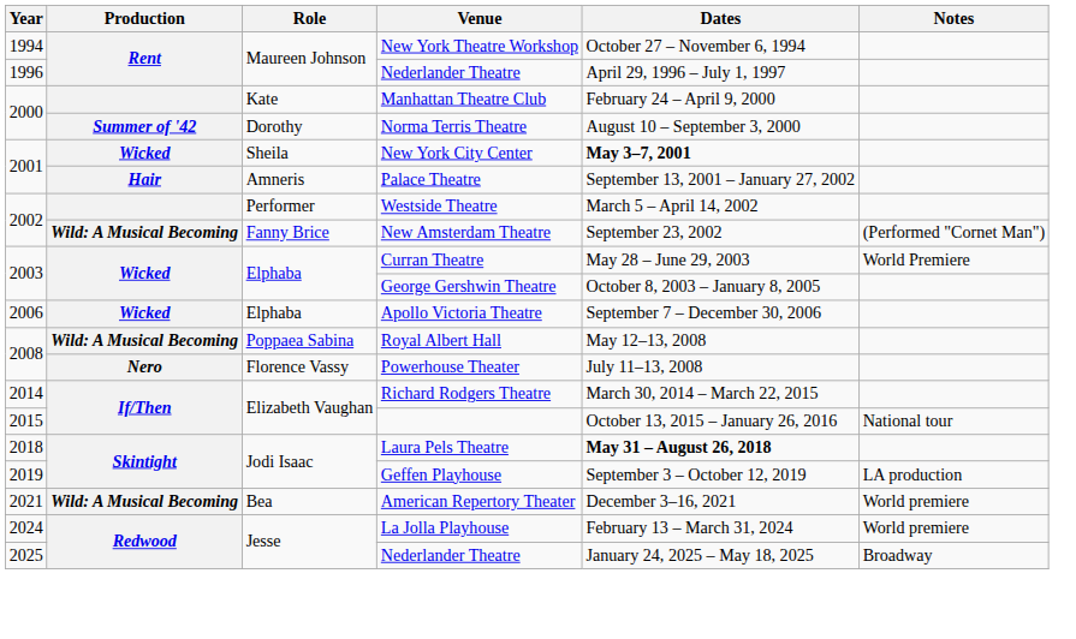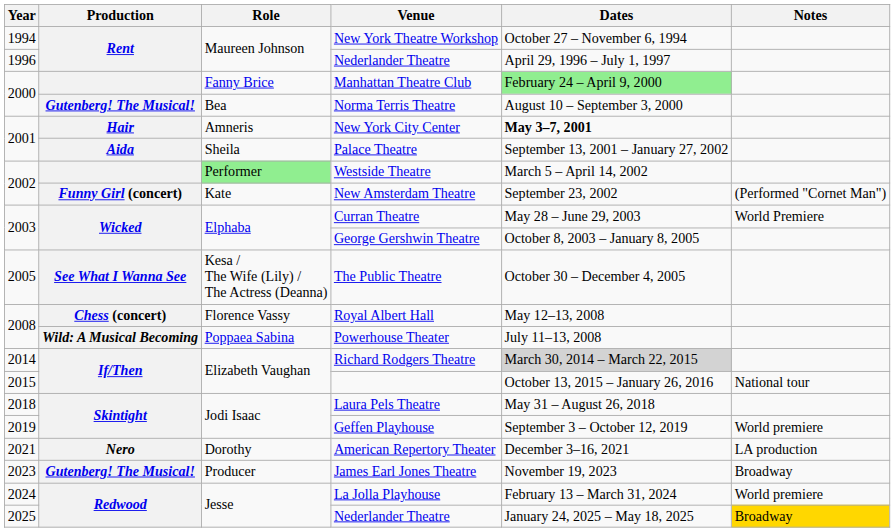Manhattan Theatre Club | Role: Kate -> Fanny Brice
Manhattan Theatre Club | Dates: no background -> lightgreen background
Norma Terris Theatre | Production: Summer of '42 -> Gutenberg! The Musical!
Norma Terris Theatre | Role: Dorothy -> Bea
New York City Center | Production: Wicked -> Hair
New York City Center | Role: Sheila -> Amneris
Palace Theatre | Production: Hair -> Aida
Palace Theatre | Role: Amneris -> Sheila
Westside Theatre | Role: no background -> lightgreen background
New Amsterdam Theatre | Production: Wild: A Musical Becoming -> Funny Girl (concert)
New Amsterdam Theatre | Role: Fanny Brice -> Kate
+ row: 2005 | See What I Wanna See | Kesa / The Wife (Lily) / The Actress (Deanna) | The Public Theatre | October 30 – December 4, 2005
- row: 2006 | Wicked | Elphaba | Apollo Victoria Theatre | September 7 – December 30, 2006
Royal Albert Hall | Production: Wild: A Musical Becoming -> Chess (concert)
Royal Albert Hall | Role: Poppaea Sabina -> Florence Vassy
Powerhouse Theater | Production: Nero -> Wild: A Musical Becoming
Powerhouse Theater | Role: Florence Vassy -> Poppaea Sabina
Richard Rodgers Theatre | Dates: no background -> lightgrey background
Laura Pels Theatre | Dates: bold -> normal
Geffen Playhouse | Notes: LA production -> World premiere
American Repertory Theater | Production: Wild: A Musical Becoming -> Nero
American Repertory Theater | Role: Bea -> Dorothy
American Repertory Theater | Notes: World premiere -> LA production
+ row: 2023 | Gutenberg! The Musical! | Producer | James Earl Jones Theatre | November 19, 2023 | Broadway
2025 / Nederlander Theatre | Notes: no background -> gold background
